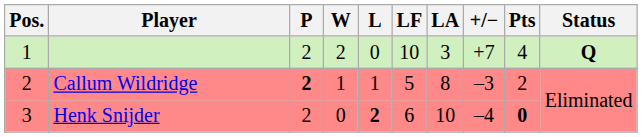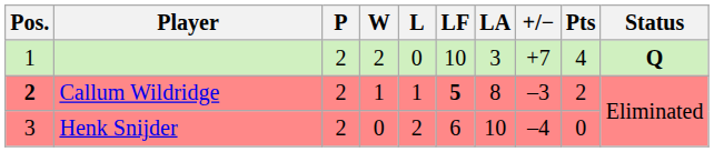Callum Wildridge | Pos.: normal -> bold
Callum Wildridge | P: bold -> normal
Callum Wildridge | LF: normal -> bold
Henk Snijder | L: bold -> normal
Henk Snijder | Pts: bold -> normal
